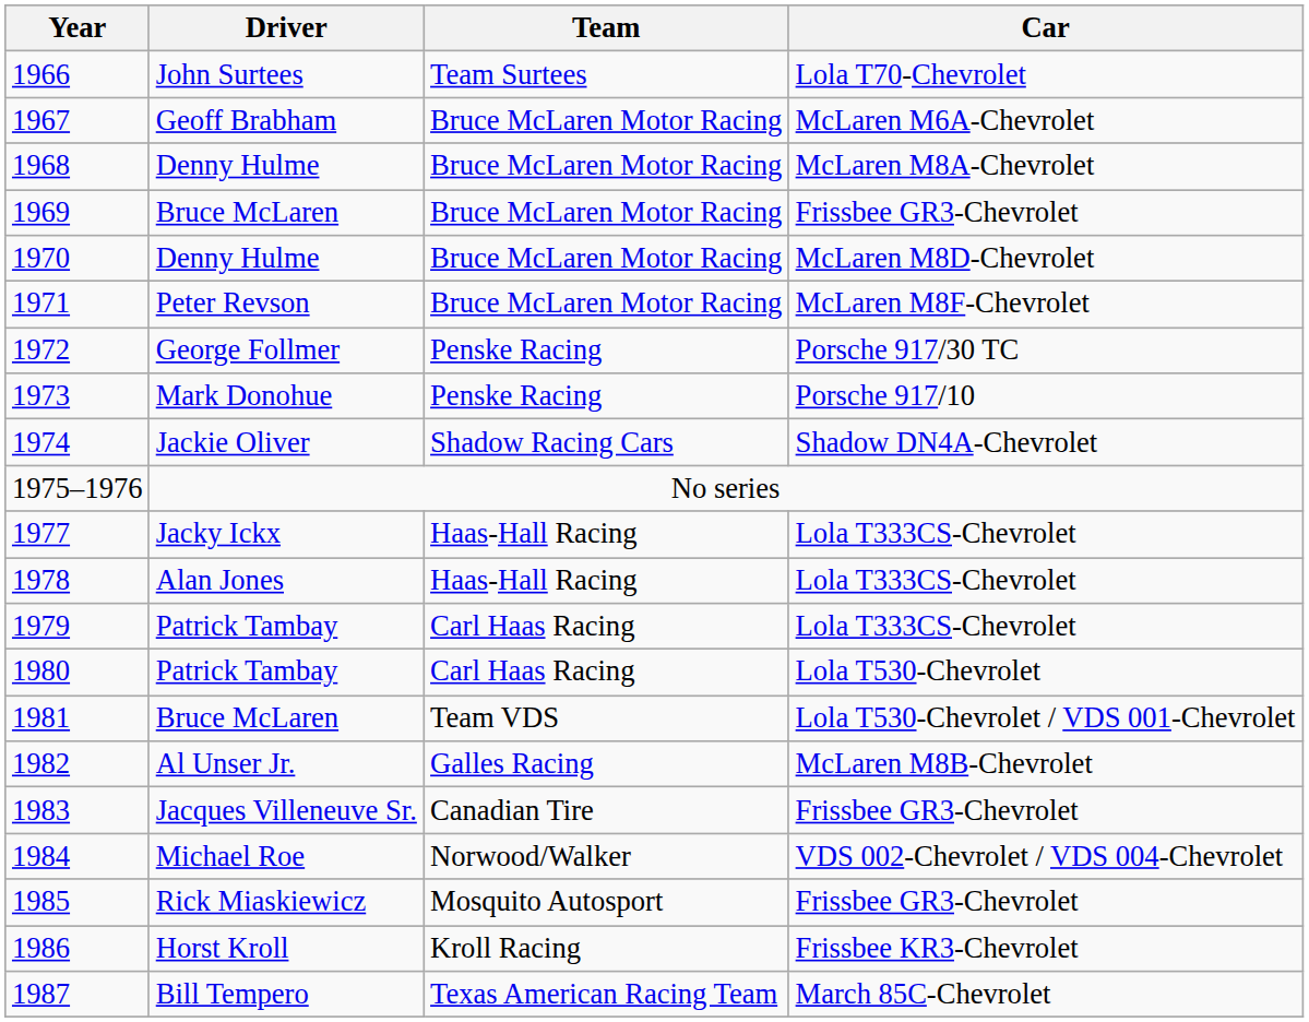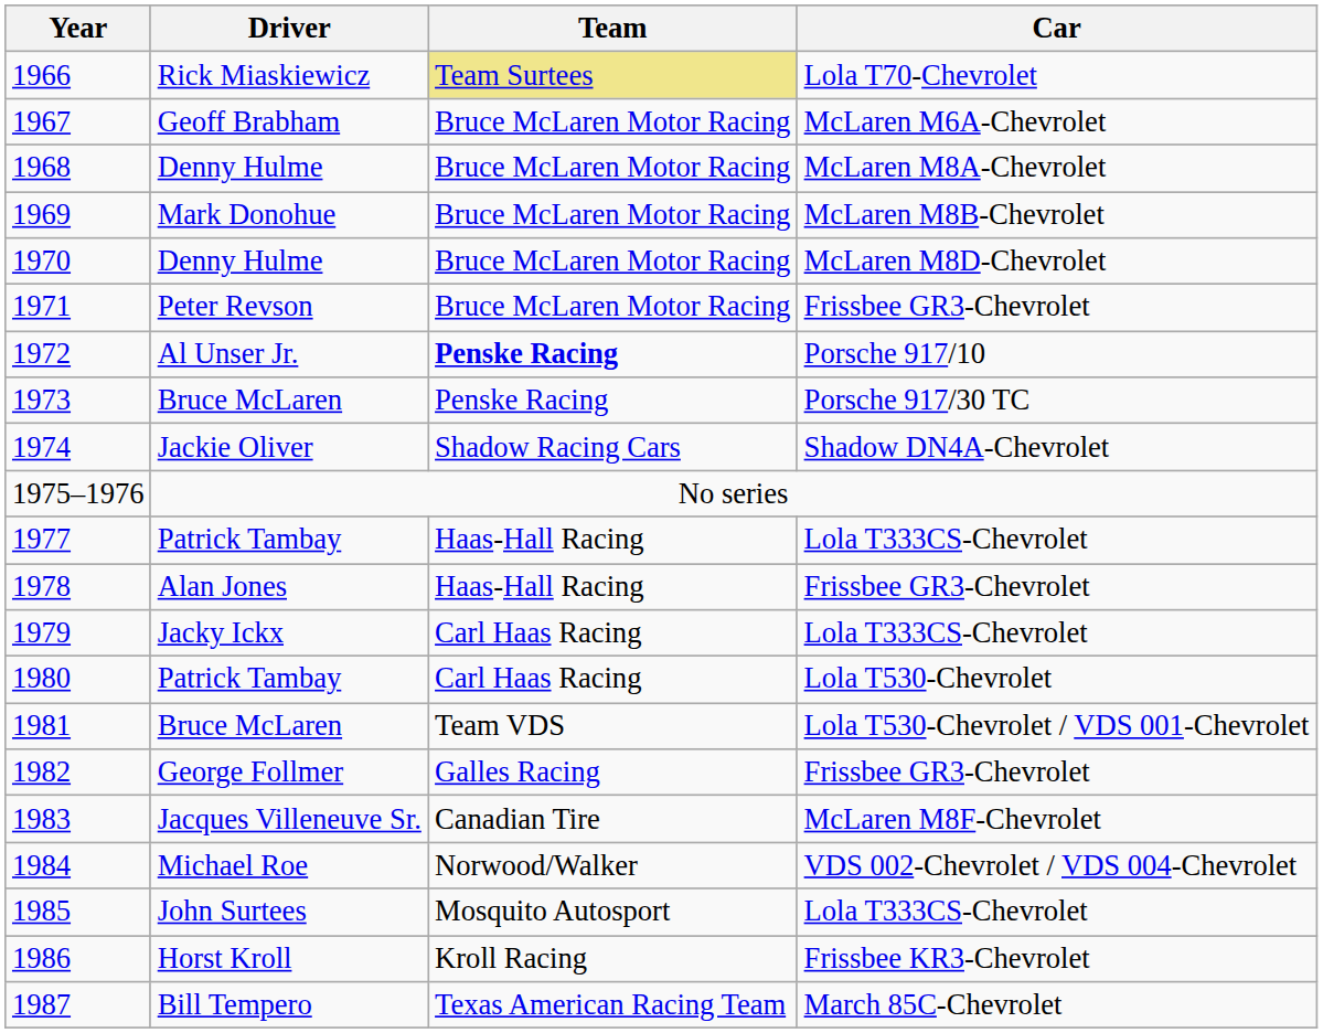1966 | Driver: John Surtees -> Rick Miaskiewicz
1966 | Team: no background -> khaki background
1969 | Driver: Bruce McLaren -> Mark Donohue
1969 | Car: Frissbee GR3-Chevrolet -> McLaren M8B-Chevrolet
1971 | Car: McLaren M8F-Chevrolet -> Frissbee GR3-Chevrolet
1972 | Driver: George Follmer -> Al Unser Jr.
1972 | Team: normal -> bold
1972 | Car: Porsche 917/30 TC -> Porsche 917/10
1973 | Driver: Mark Donohue -> Bruce McLaren
1973 | Car: Porsche 917/10 -> Porsche 917/30 TC
1977 | Driver: Jacky Ickx -> Patrick Tambay
1978 | Car: Lola T333CS-Chevrolet -> Frissbee GR3-Chevrolet
1979 | Driver: Patrick Tambay -> Jacky Ickx
1982 | Driver: Al Unser Jr. -> George Follmer
1982 | Car: McLaren M8B-Chevrolet -> Frissbee GR3-Chevrolet
1983 | Car: Frissbee GR3-Chevrolet -> McLaren M8F-Chevrolet
1985 | Driver: Rick Miaskiewicz -> John Surtees
1985 | Car: Frissbee GR3-Chevrolet -> Lola T333CS-Chevrolet
